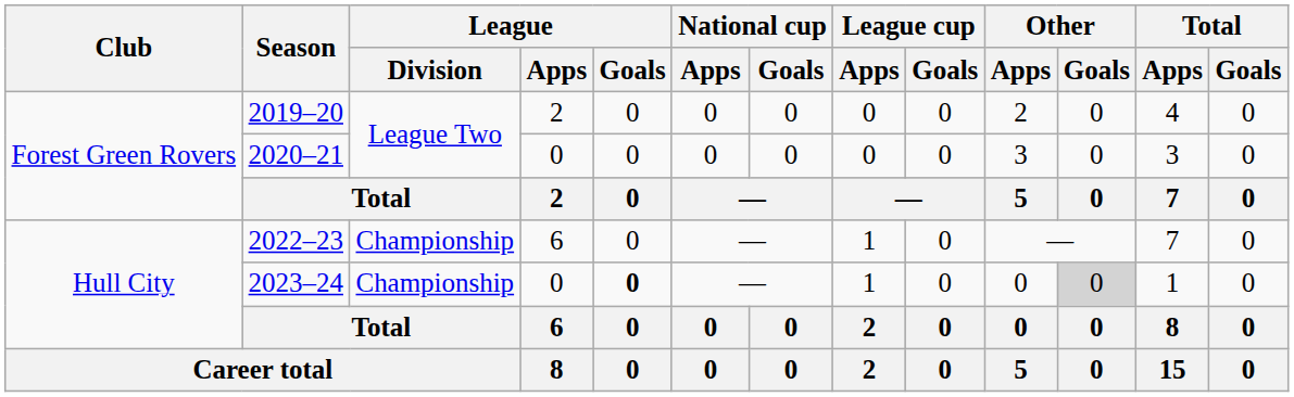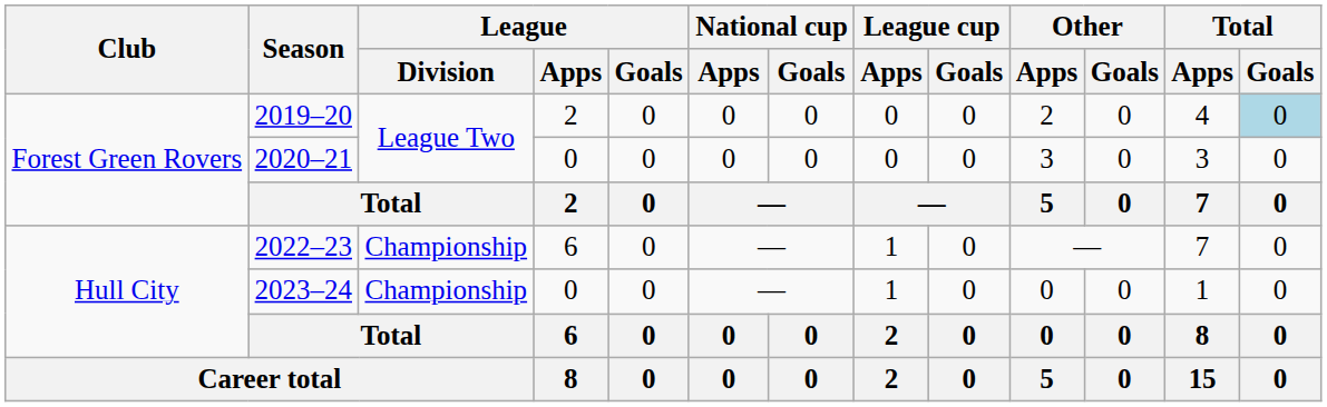2019–20 | Total / Goals: no background -> lightblue background
2023–24 | League / Goals: bold -> normal
2023–24 | Other / Goals: lightgrey background -> no background
